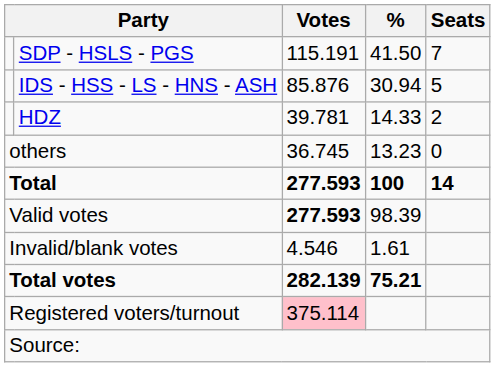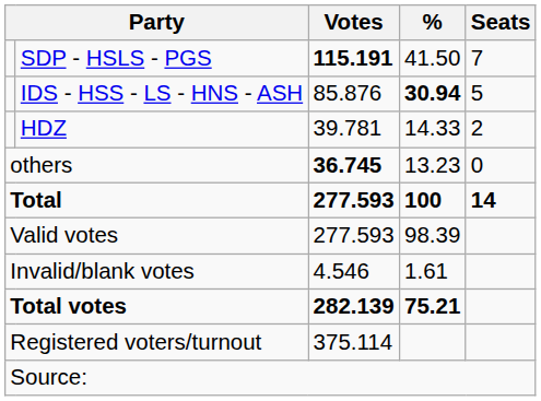SDP - HSLS - PGS | Votes: normal -> bold
IDS - HSS - LS - HNS - ASH | %: normal -> bold
others | Votes: normal -> bold
Valid votes | Votes: bold -> normal
Registered voters/turnout | Votes: pink background -> no background
